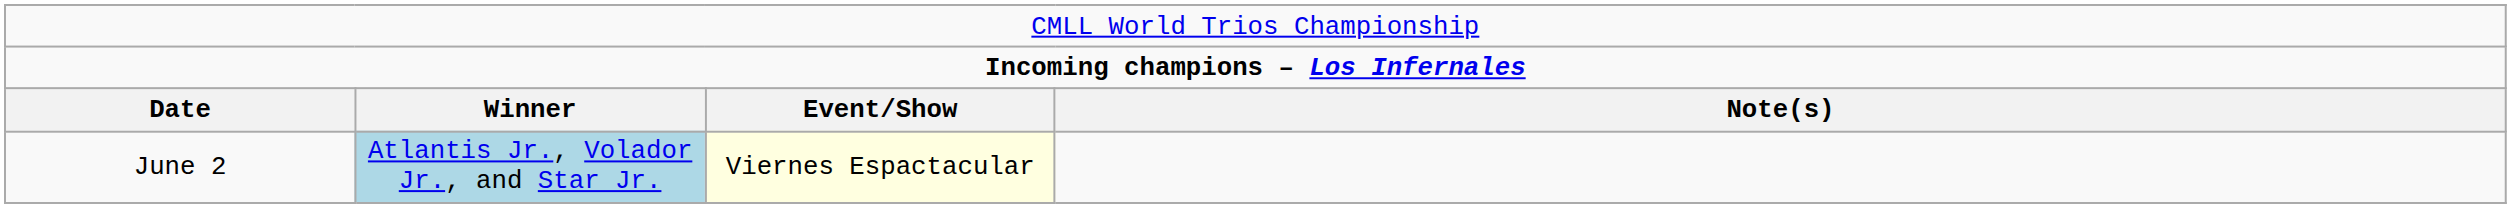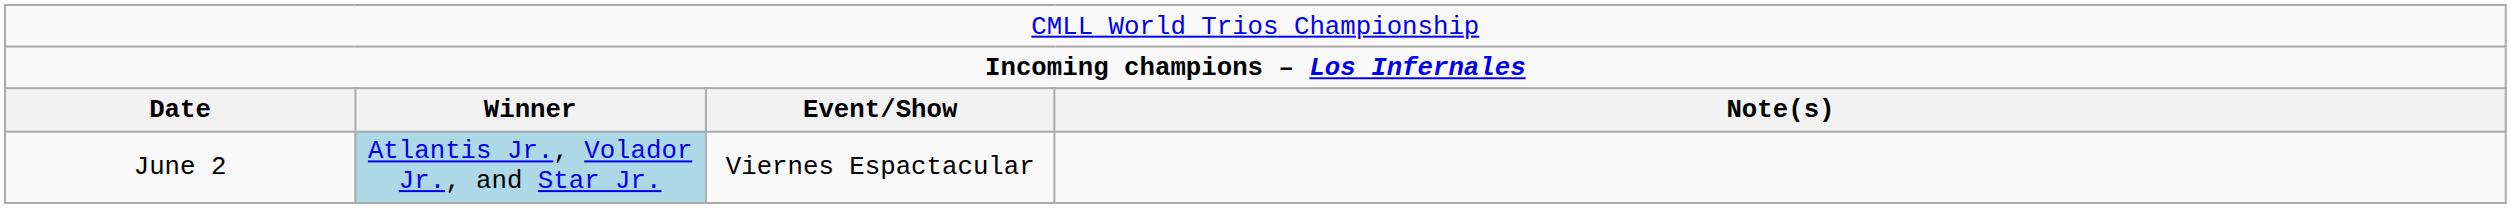June 2 | column 3: lightyellow background -> no background
